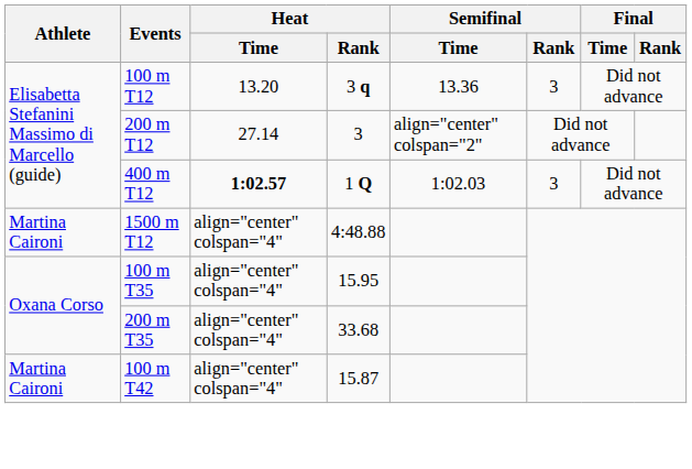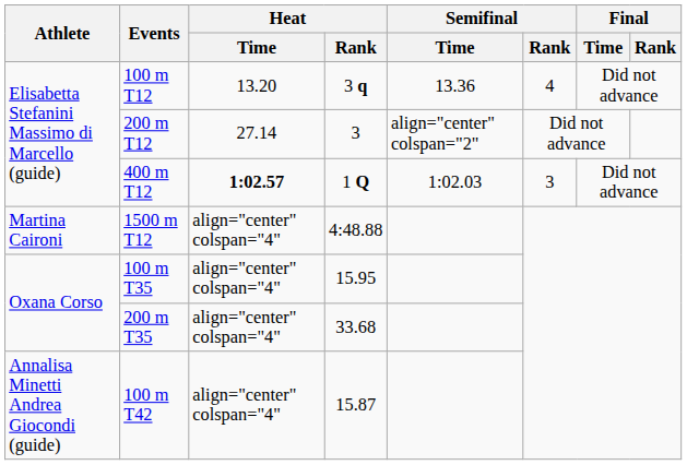100 m T12 | Semifinal / Rank: 3 -> 4
100 m T42 | Athlete: Martina Caironi -> Annalisa Minetti Andrea Giocondi (guide)
